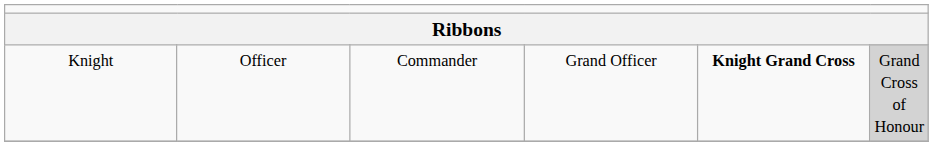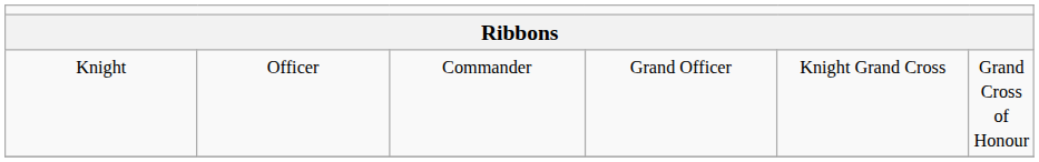Knight | column 5: bold -> normal
Knight | column 6: lightgrey background -> no background
